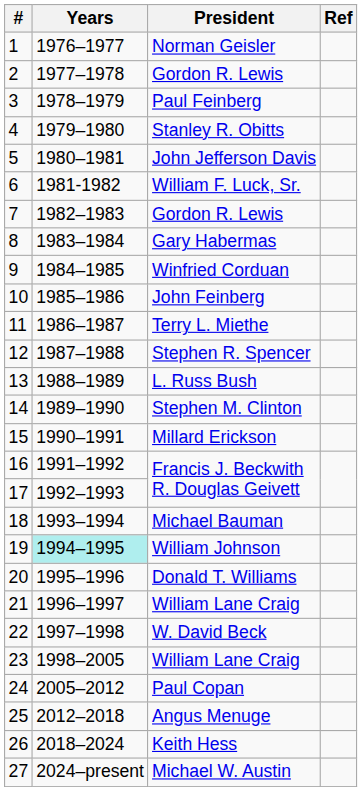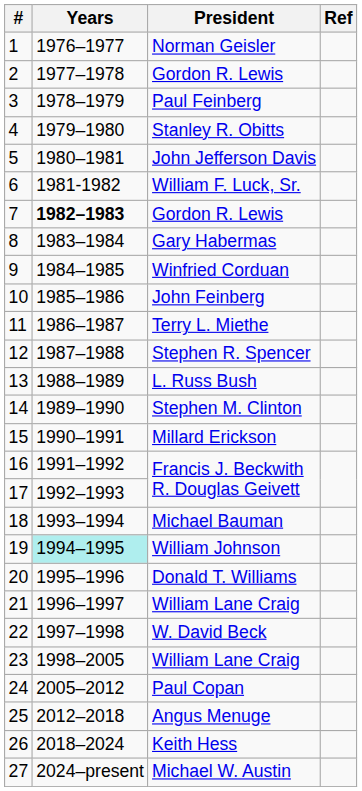7 | Years: normal -> bold
